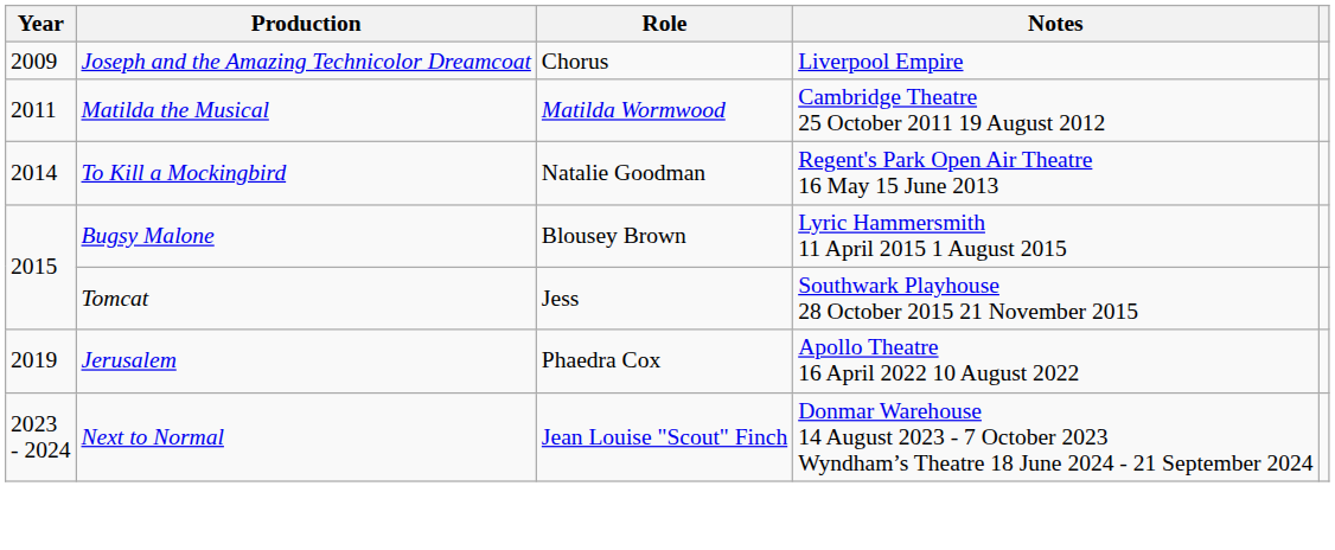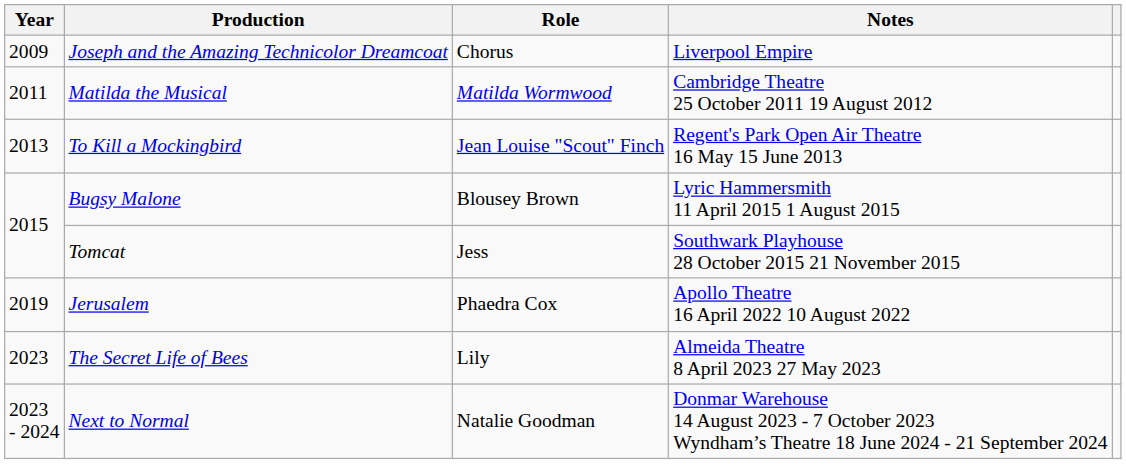To Kill a Mockingbird | Year: 2014 -> 2013
To Kill a Mockingbird | Role: Natalie Goodman -> Jean Louise "Scout" Finch
+ row: 2023 | The Secret Life of Bees | Lily | Almeida Theatre 8 April 2023 27 May 2023
Next to Normal | Role: Jean Louise "Scout" Finch -> Natalie Goodman
